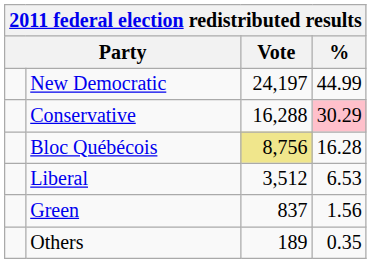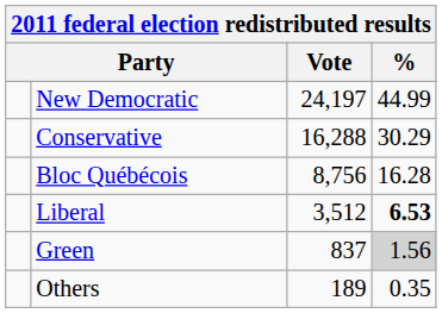Conservative | %: pink background -> no background
Bloc Québécois | Vote: khaki background -> no background
Liberal | %: normal -> bold
Green | %: no background -> lightgrey background
